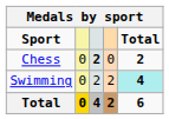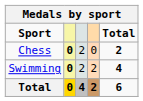Chess | column 2: normal -> bold
Chess | column 3: bold -> normal
Swimming | column 2: normal -> bold
Swimming | Total: paleturquoise background -> no background
